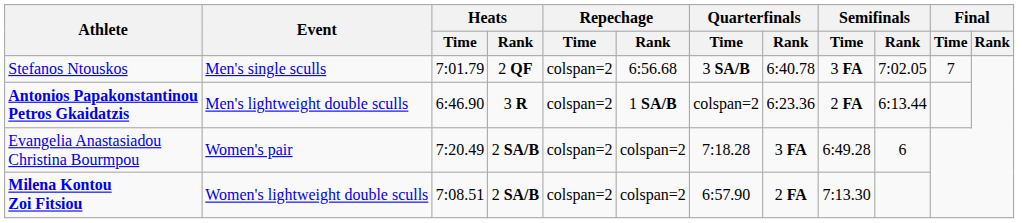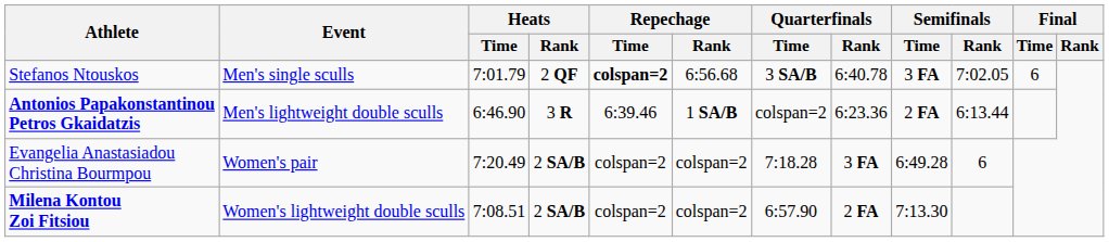Stefanos Ntouskos | Repechage / Time: normal -> bold
Stefanos Ntouskos | Final / Time: 7 -> 6
Antonios Papakonstantinou Petros Gkaidatzis | Repechage / Time: colspan=2 -> 6:39.46
